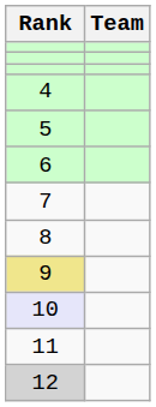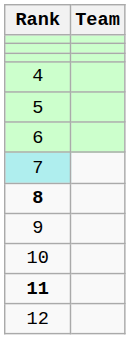row 8 | Rank: no background -> paleturquoise background
row 9 | Rank: normal -> bold
row 10 | Rank: khaki background -> no background
row 11 | Rank: lavender background -> no background
row 12 | Rank: normal -> bold
row 13 | Rank: lightgrey background -> no background
